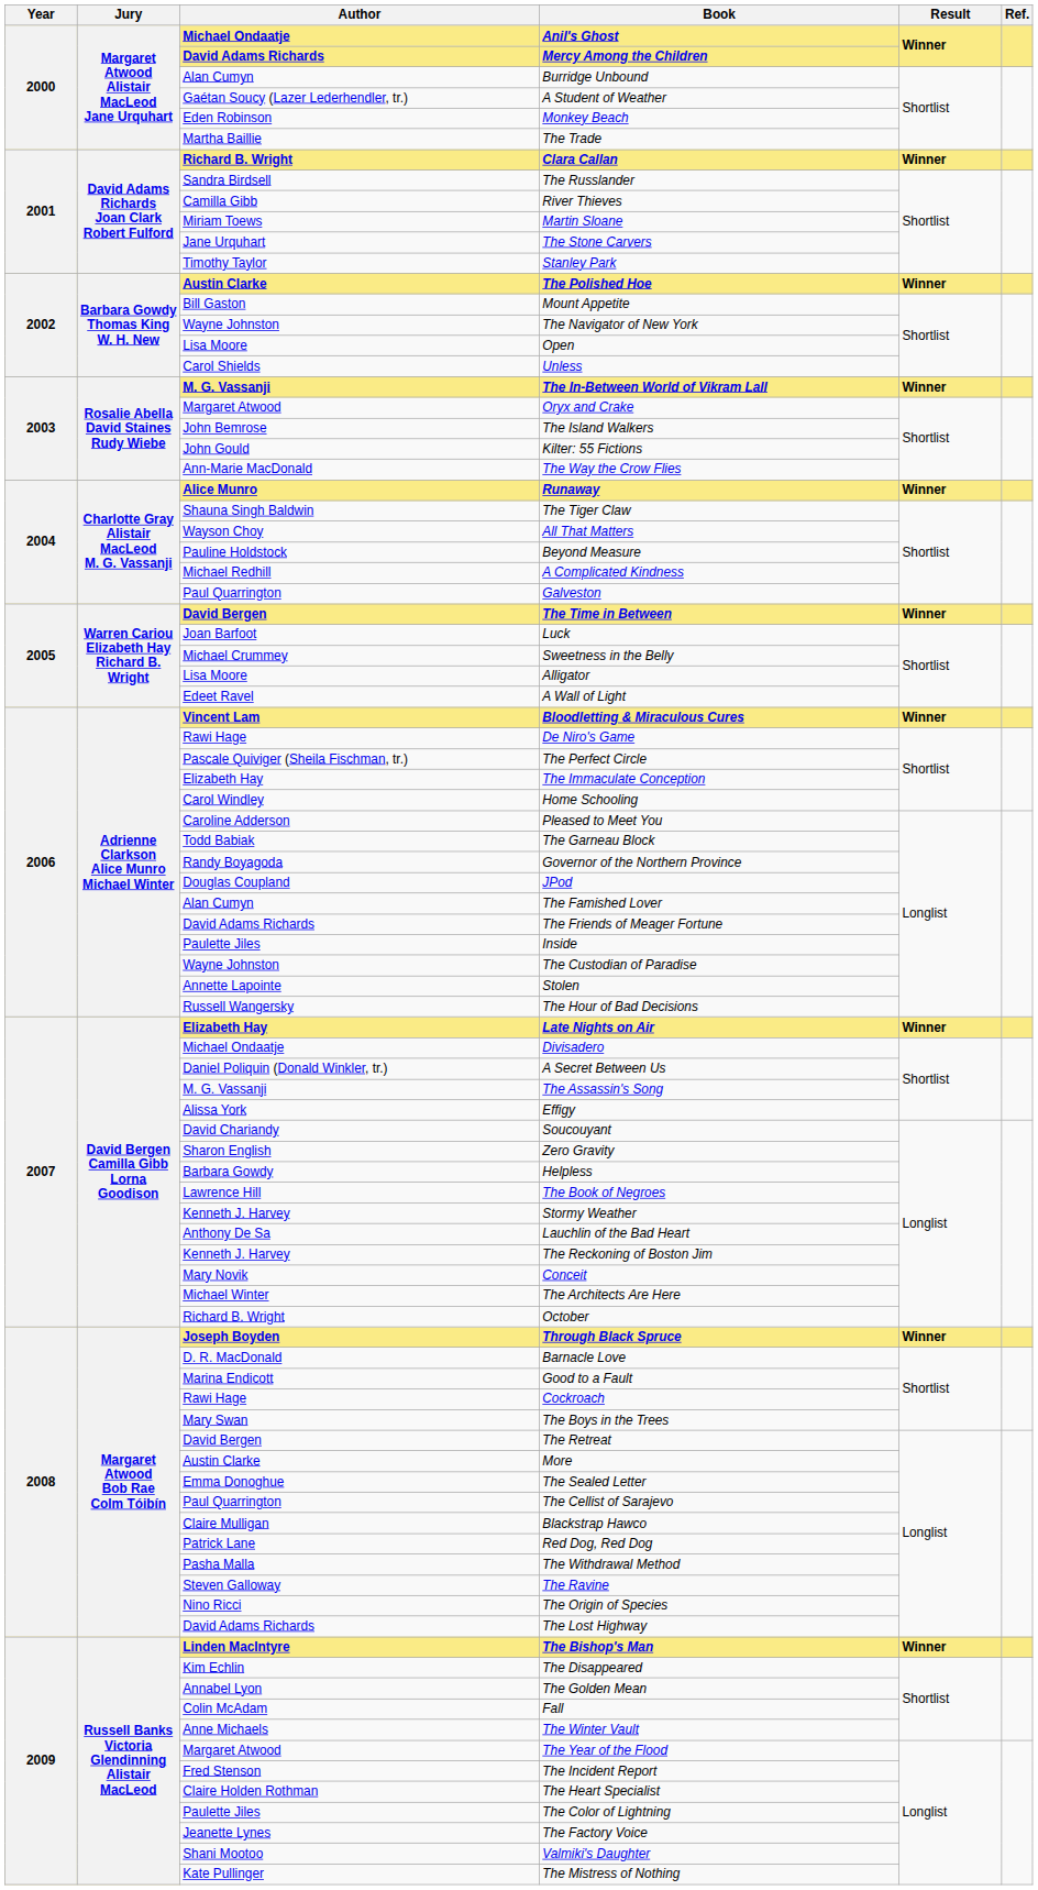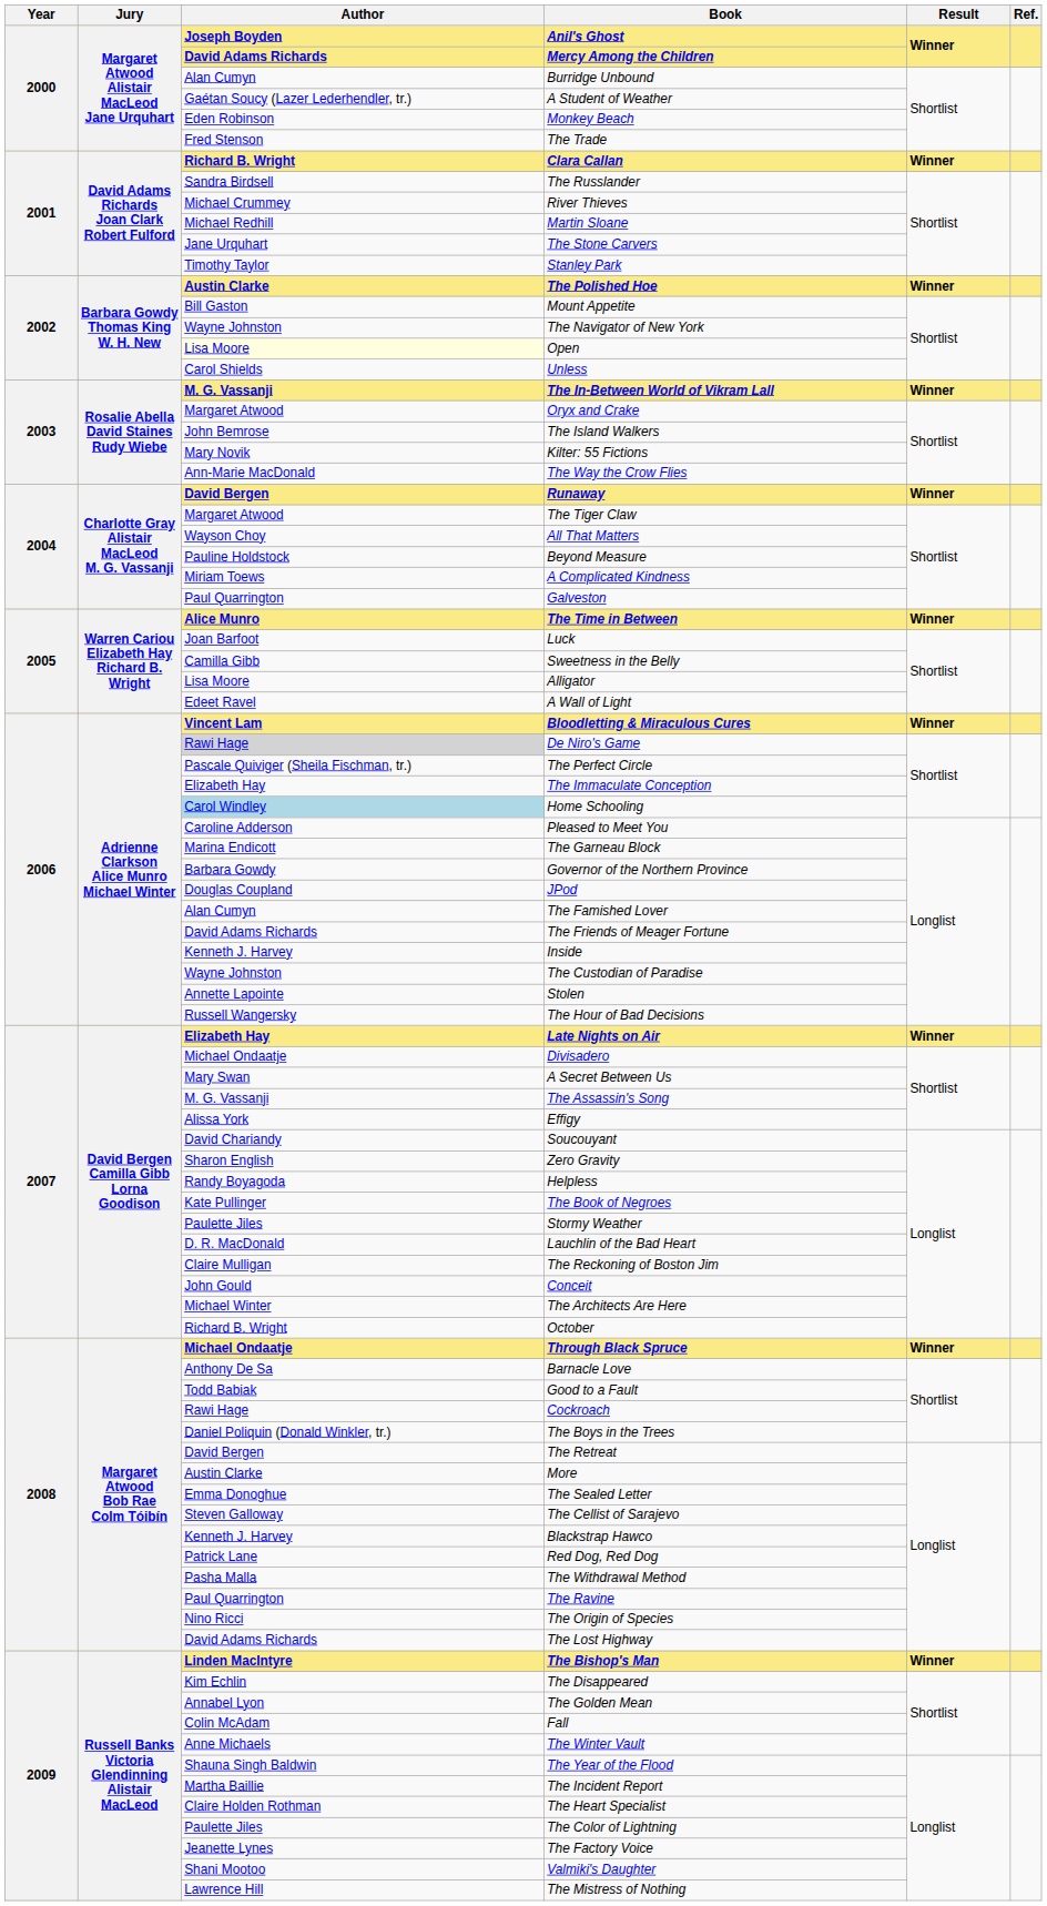Anil's Ghost | Author: Michael Ondaatje -> Joseph Boyden
The Trade | Author: Martha Baillie -> Fred Stenson
River Thieves | Author: Camilla Gibb -> Michael Crummey
Martin Sloane | Author: Miriam Toews -> Michael Redhill
Open | Author: no background -> lightyellow background
Kilter: 55 Fictions | Author: John Gould -> Mary Novik
Runaway | Author: Alice Munro -> David Bergen
The Tiger Claw | Author: Shauna Singh Baldwin -> Margaret Atwood
A Complicated Kindness | Author: Michael Redhill -> Miriam Toews
The Time in Between | Author: David Bergen -> Alice Munro
Sweetness in the Belly | Author: Michael Crummey -> Camilla Gibb
De Niro's Game | Author: no background -> lightgrey background
Home Schooling | Author: no background -> lightblue background
The Garneau Block | Author: Todd Babiak -> Marina Endicott
Governor of the Northern Province | Author: Randy Boyagoda -> Barbara Gowdy
Inside | Author: Paulette Jiles -> Kenneth J. Harvey
A Secret Between Us | Author: Daniel Poliquin (Donald Winkler, tr.) -> Mary Swan
Helpless | Author: Barbara Gowdy -> Randy Boyagoda
The Book of Negroes | Author: Lawrence Hill -> Kate Pullinger
Stormy Weather | Author: Kenneth J. Harvey -> Paulette Jiles
Lauchlin of the Bad Heart | Author: Anthony De Sa -> D. R. MacDonald
The Reckoning of Boston Jim | Author: Kenneth J. Harvey -> Claire Mulligan
Conceit | Author: Mary Novik -> John Gould
Through Black Spruce | Author: Joseph Boyden -> Michael Ondaatje
Barnacle Love | Author: D. R. MacDonald -> Anthony De Sa
Good to a Fault | Author: Marina Endicott -> Todd Babiak
The Boys in the Trees | Author: Mary Swan -> Daniel Poliquin (Donald Winkler, tr.)
The Cellist of Sarajevo | Author: Paul Quarrington -> Steven Galloway
Blackstrap Hawco | Author: Claire Mulligan -> Kenneth J. Harvey
The Ravine | Author: Steven Galloway -> Paul Quarrington
The Year of the Flood | Author: Margaret Atwood -> Shauna Singh Baldwin
The Incident Report | Author: Fred Stenson -> Martha Baillie
The Mistress of Nothing | Author: Kate Pullinger -> Lawrence Hill
